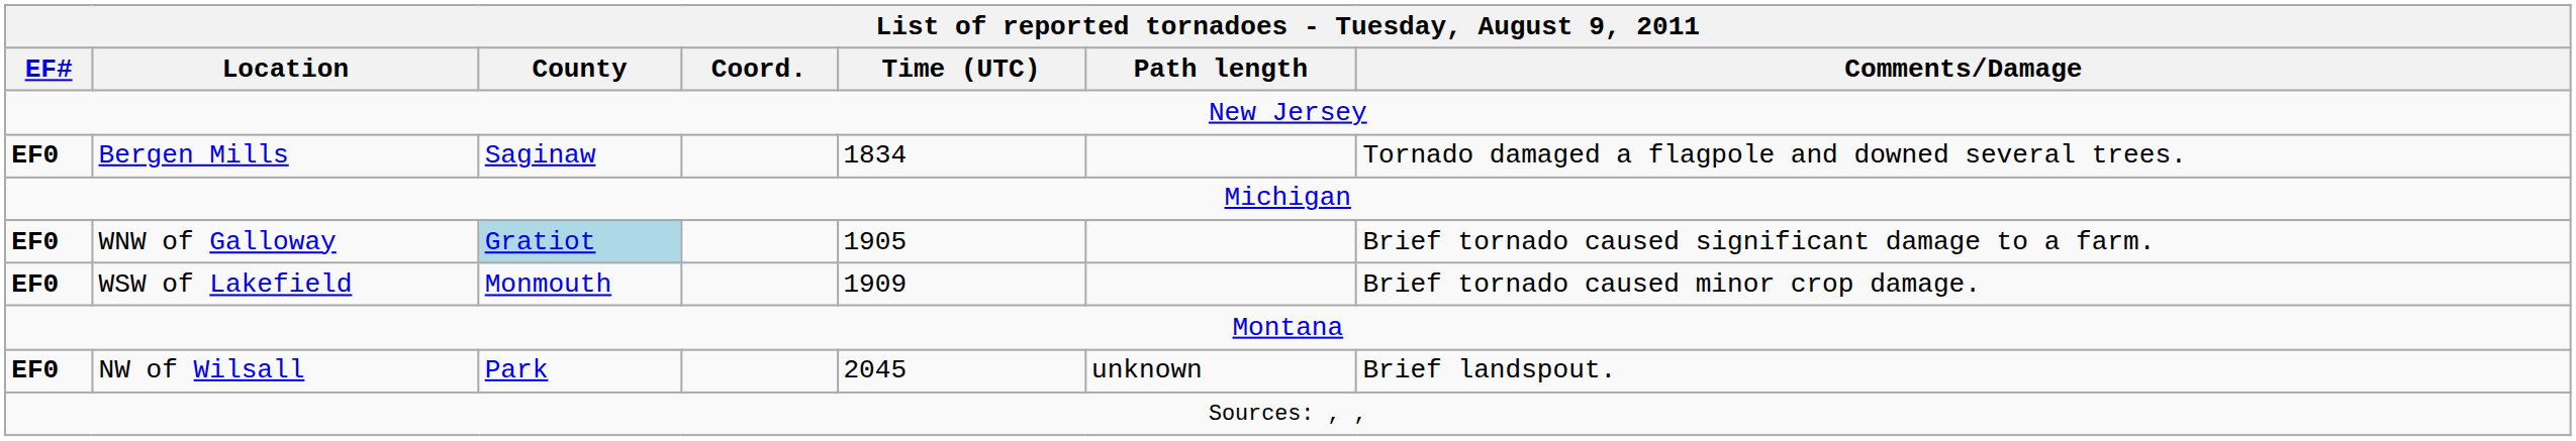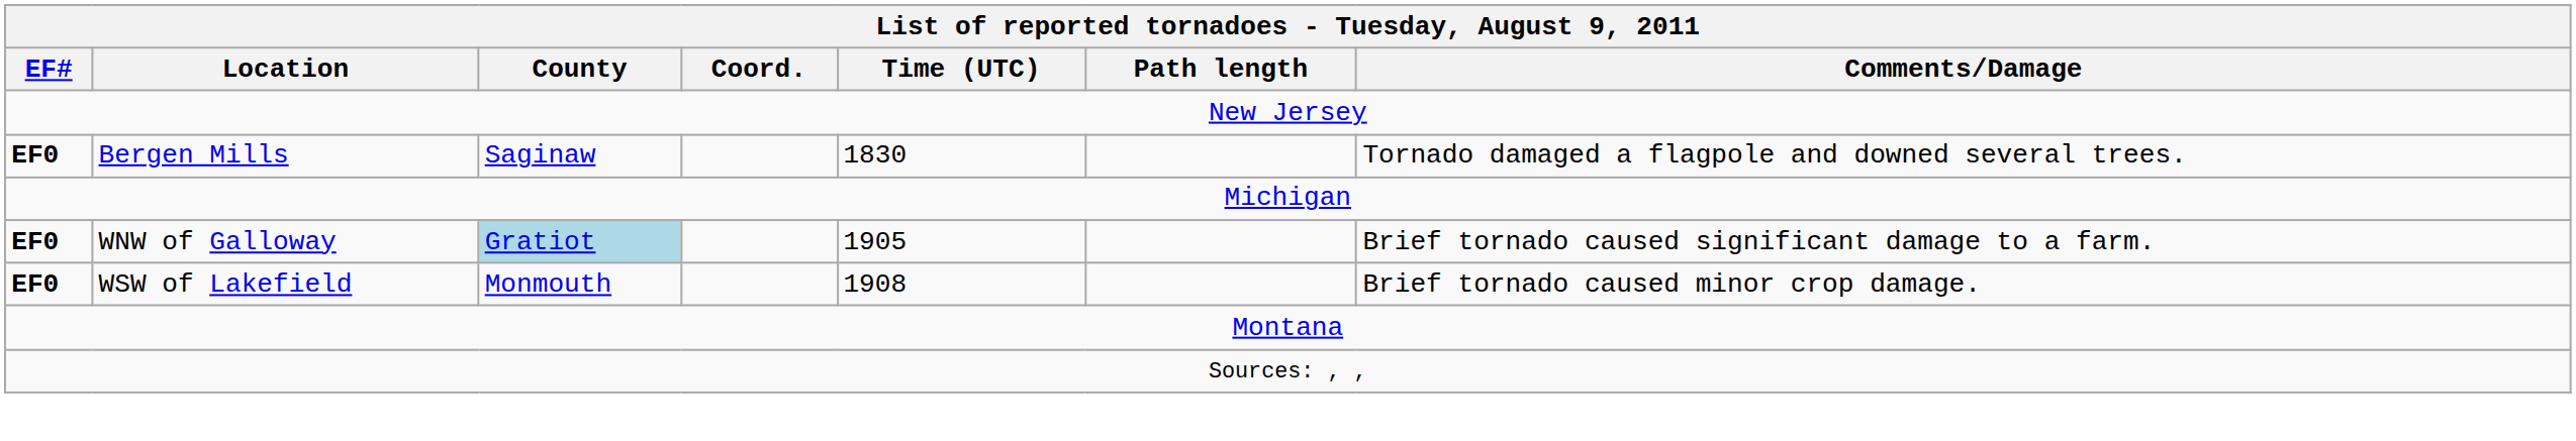Bergen Mills | Time (UTC): 1834 -> 1830
WSW of Lakefield | Time (UTC): 1909 -> 1908
- row: EF0 | NW of Wilsall | Park | 2045 | unknown | Brief landspout.
